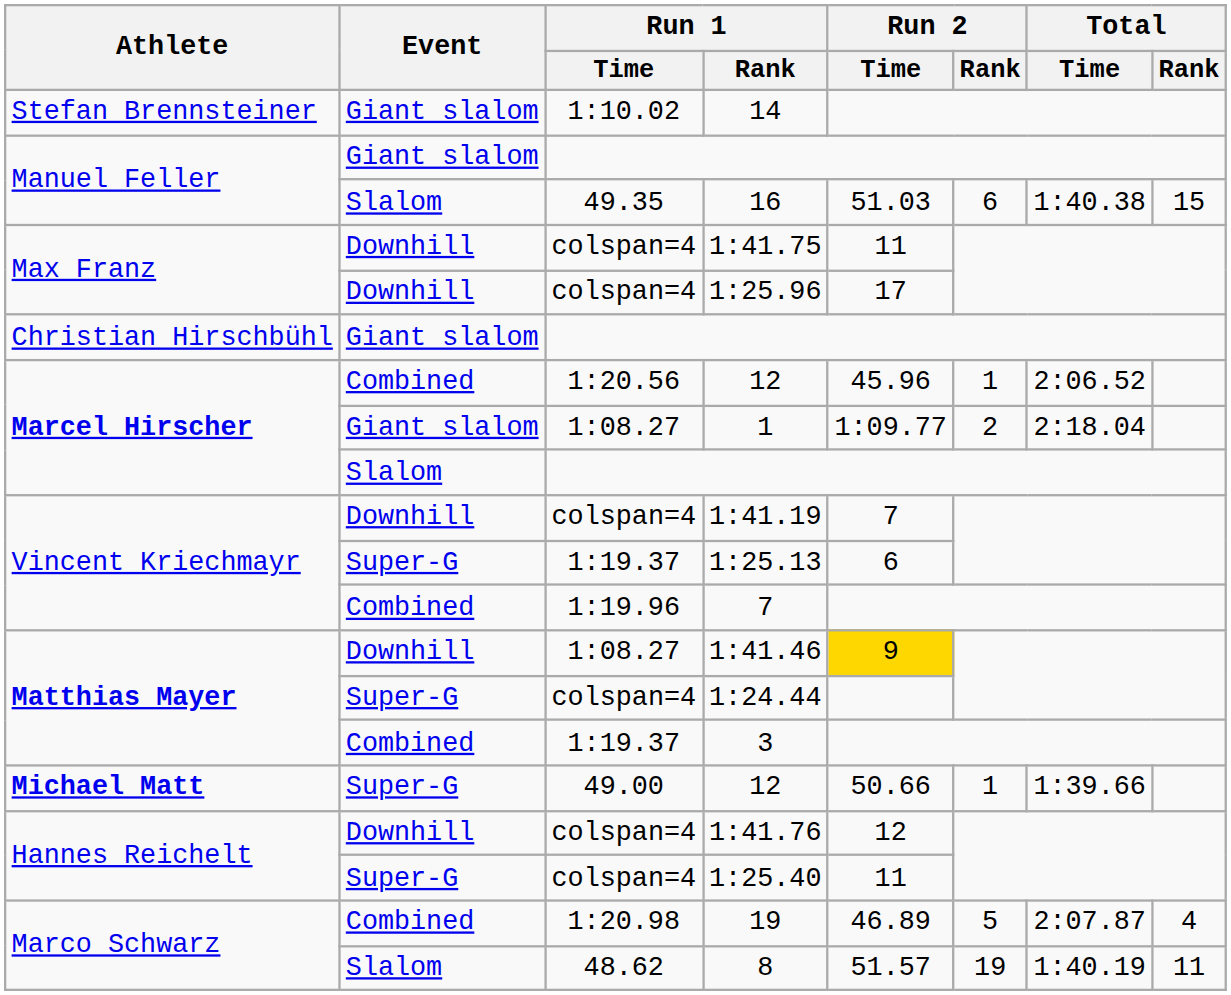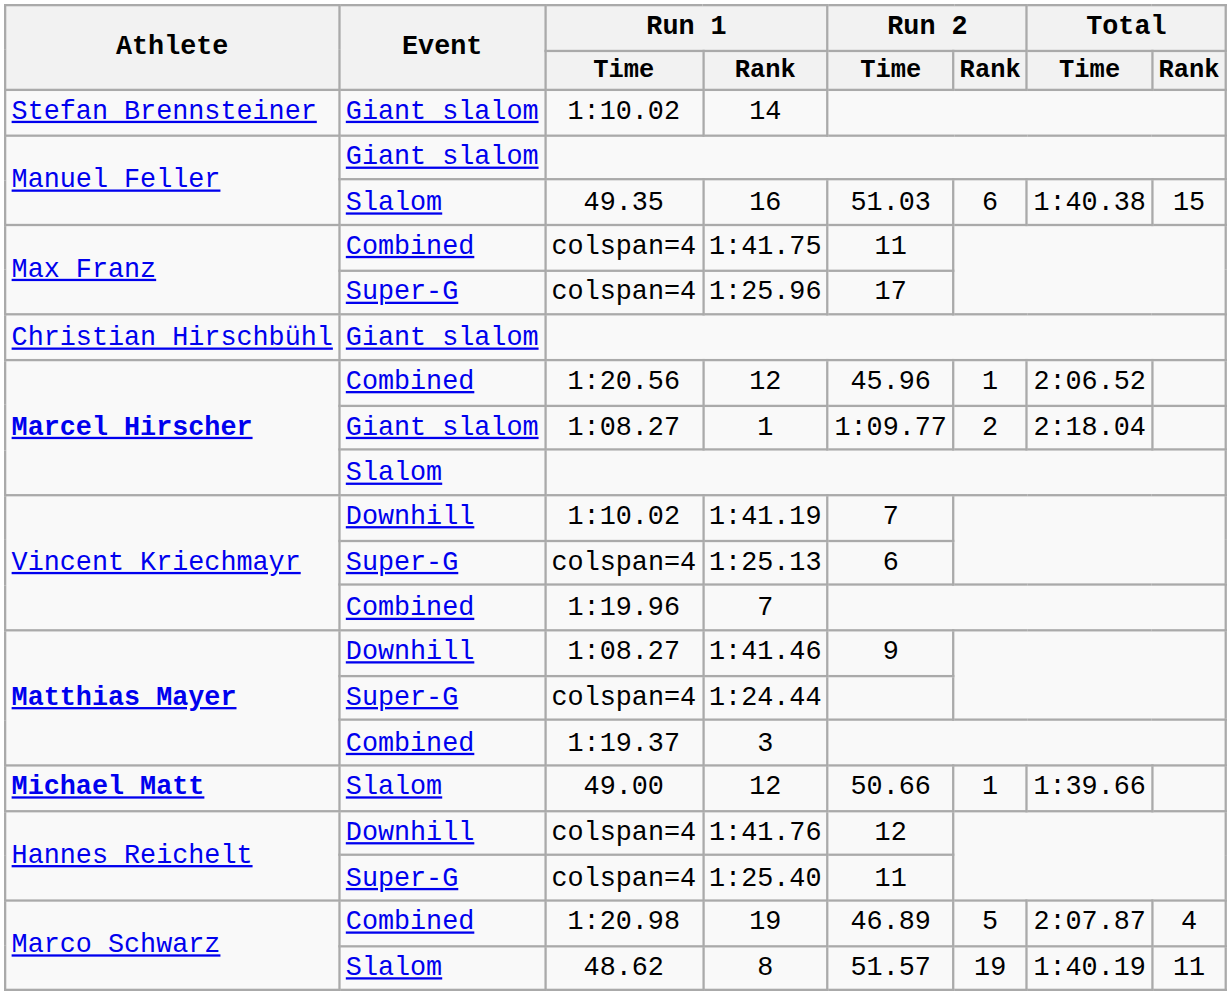1:41.75 | Event: Downhill -> Combined
1:25.96 | Event: Downhill -> Super-G
1:41.19 | Run 1 / Time: colspan=4 -> 1:10.02
1:25.13 | Run 1 / Time: 1:19.37 -> colspan=4
1:41.46 | Run 2 / Time: gold background -> no background
Michael Matt / 12 | Event: Super-G -> Slalom
